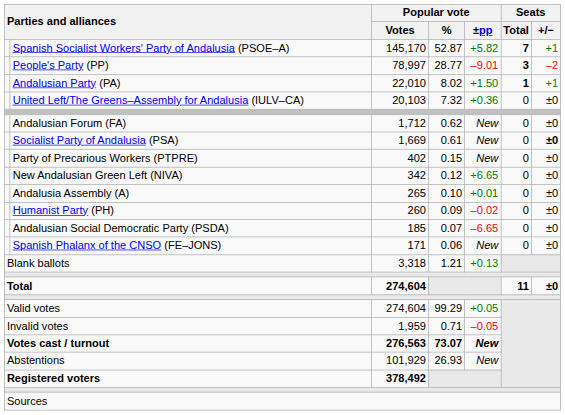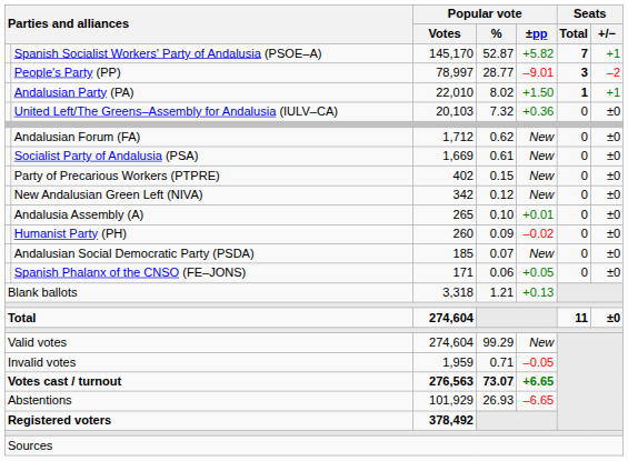Socialist Party of Andalusia (PSA) | Seats / +/−: bold -> normal
New Andalusian Green Left (NIVA) | Popular vote / ±pp: +6.65 -> New
Andalusian Social Democratic Party (PSDA) | Popular vote / ±pp: –6.65 -> New
Spanish Phalanx of the CNSO (FE–JONS) | Popular vote / ±pp: New -> +0.05
Valid votes | Popular vote / ±pp: +0.05 -> New
Votes cast / turnout | Popular vote / ±pp: New -> +6.65
Abstentions | Popular vote / ±pp: New -> –6.65
